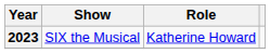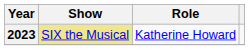2023 | Show: no background -> khaki background
